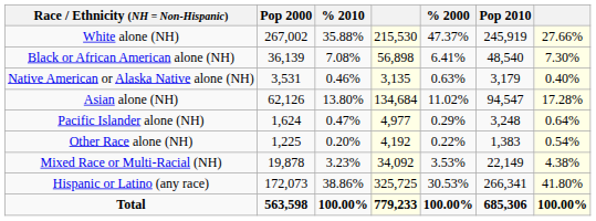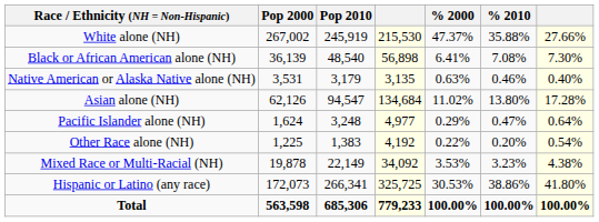columns swapped: Pop 2010 <-> % 2010
